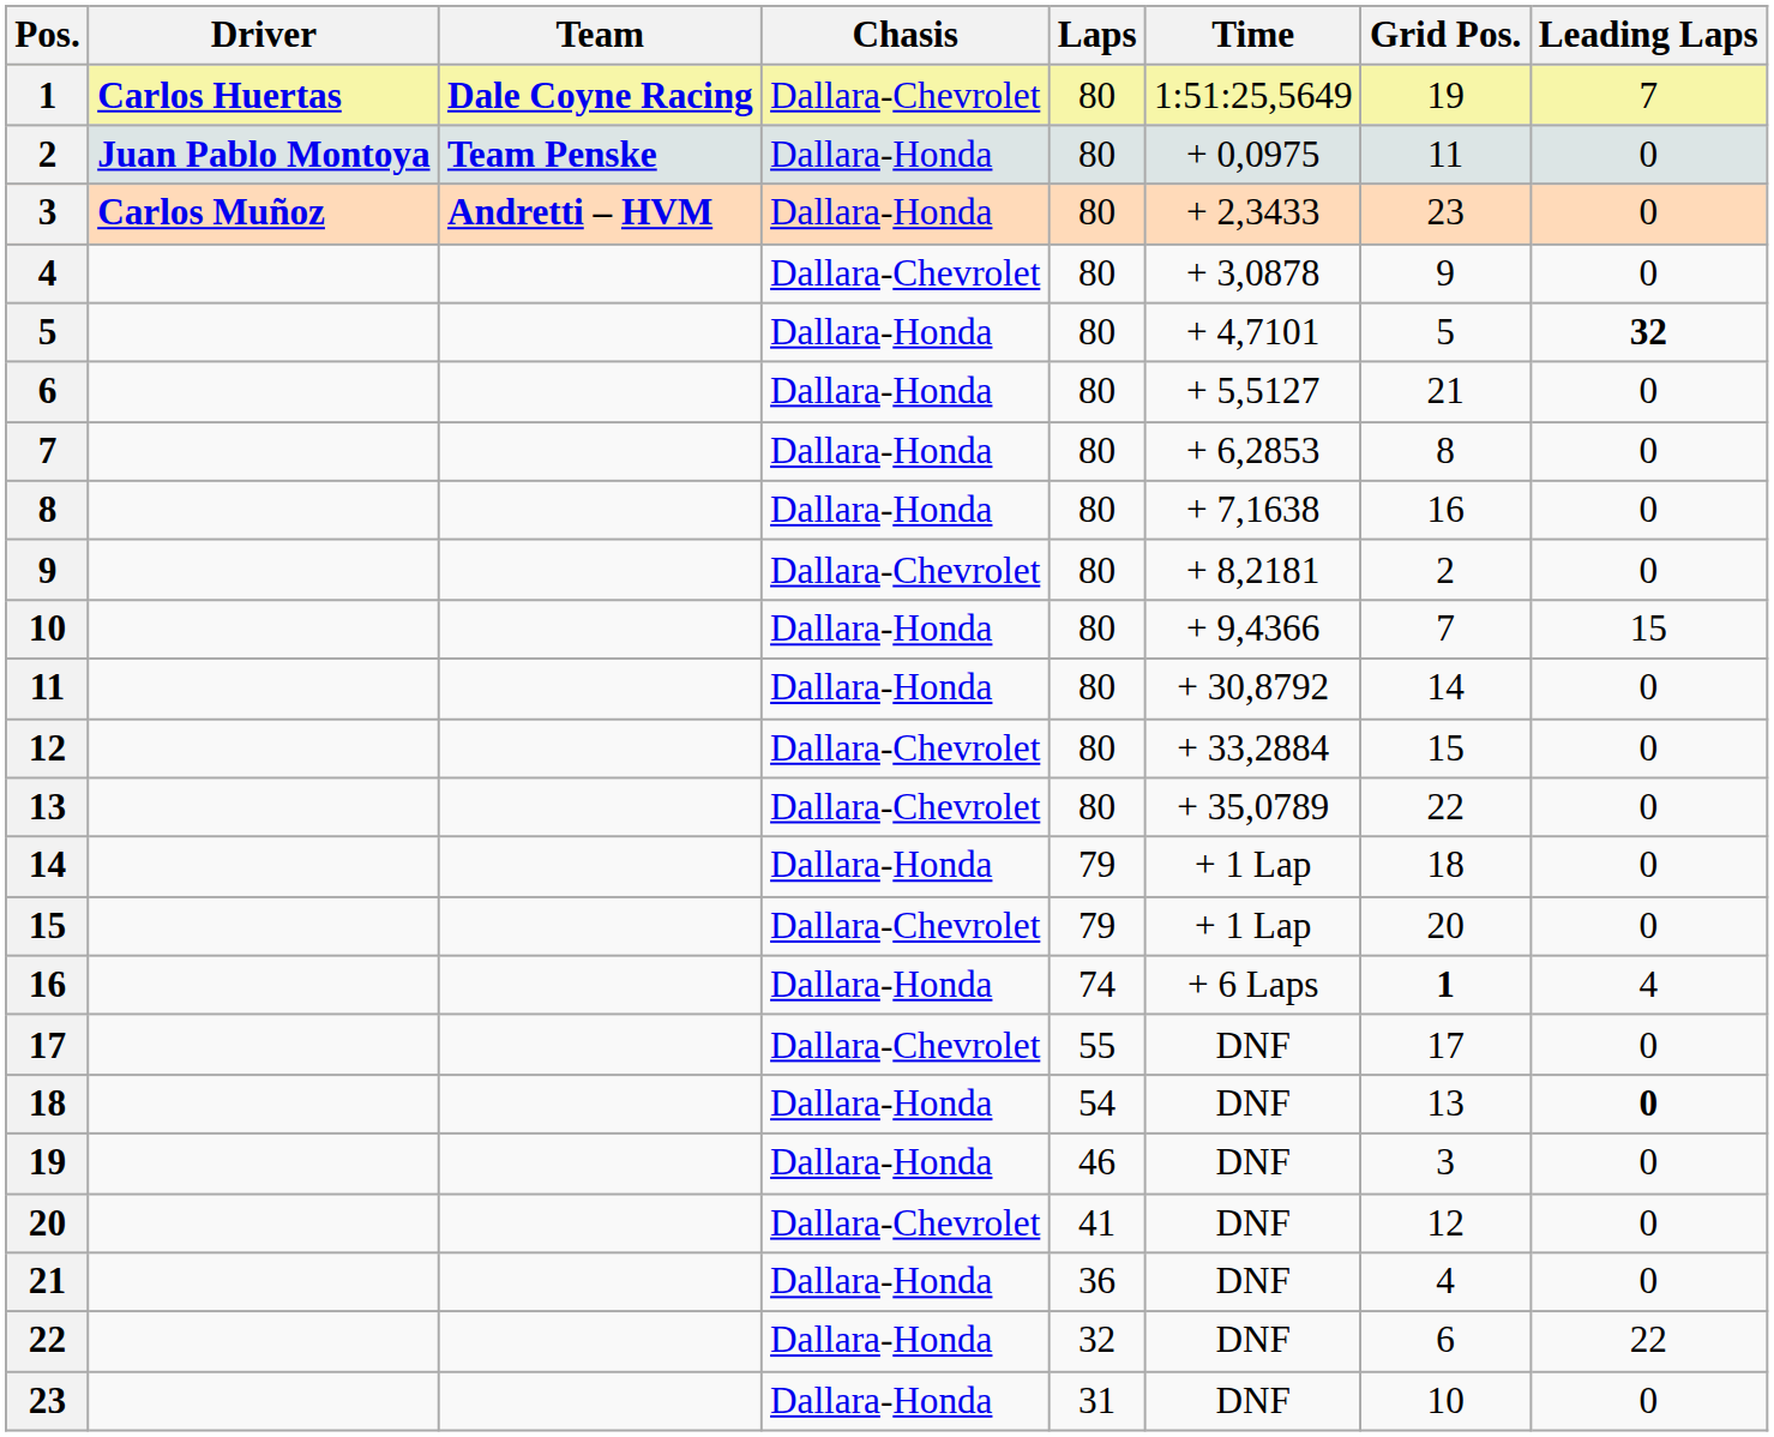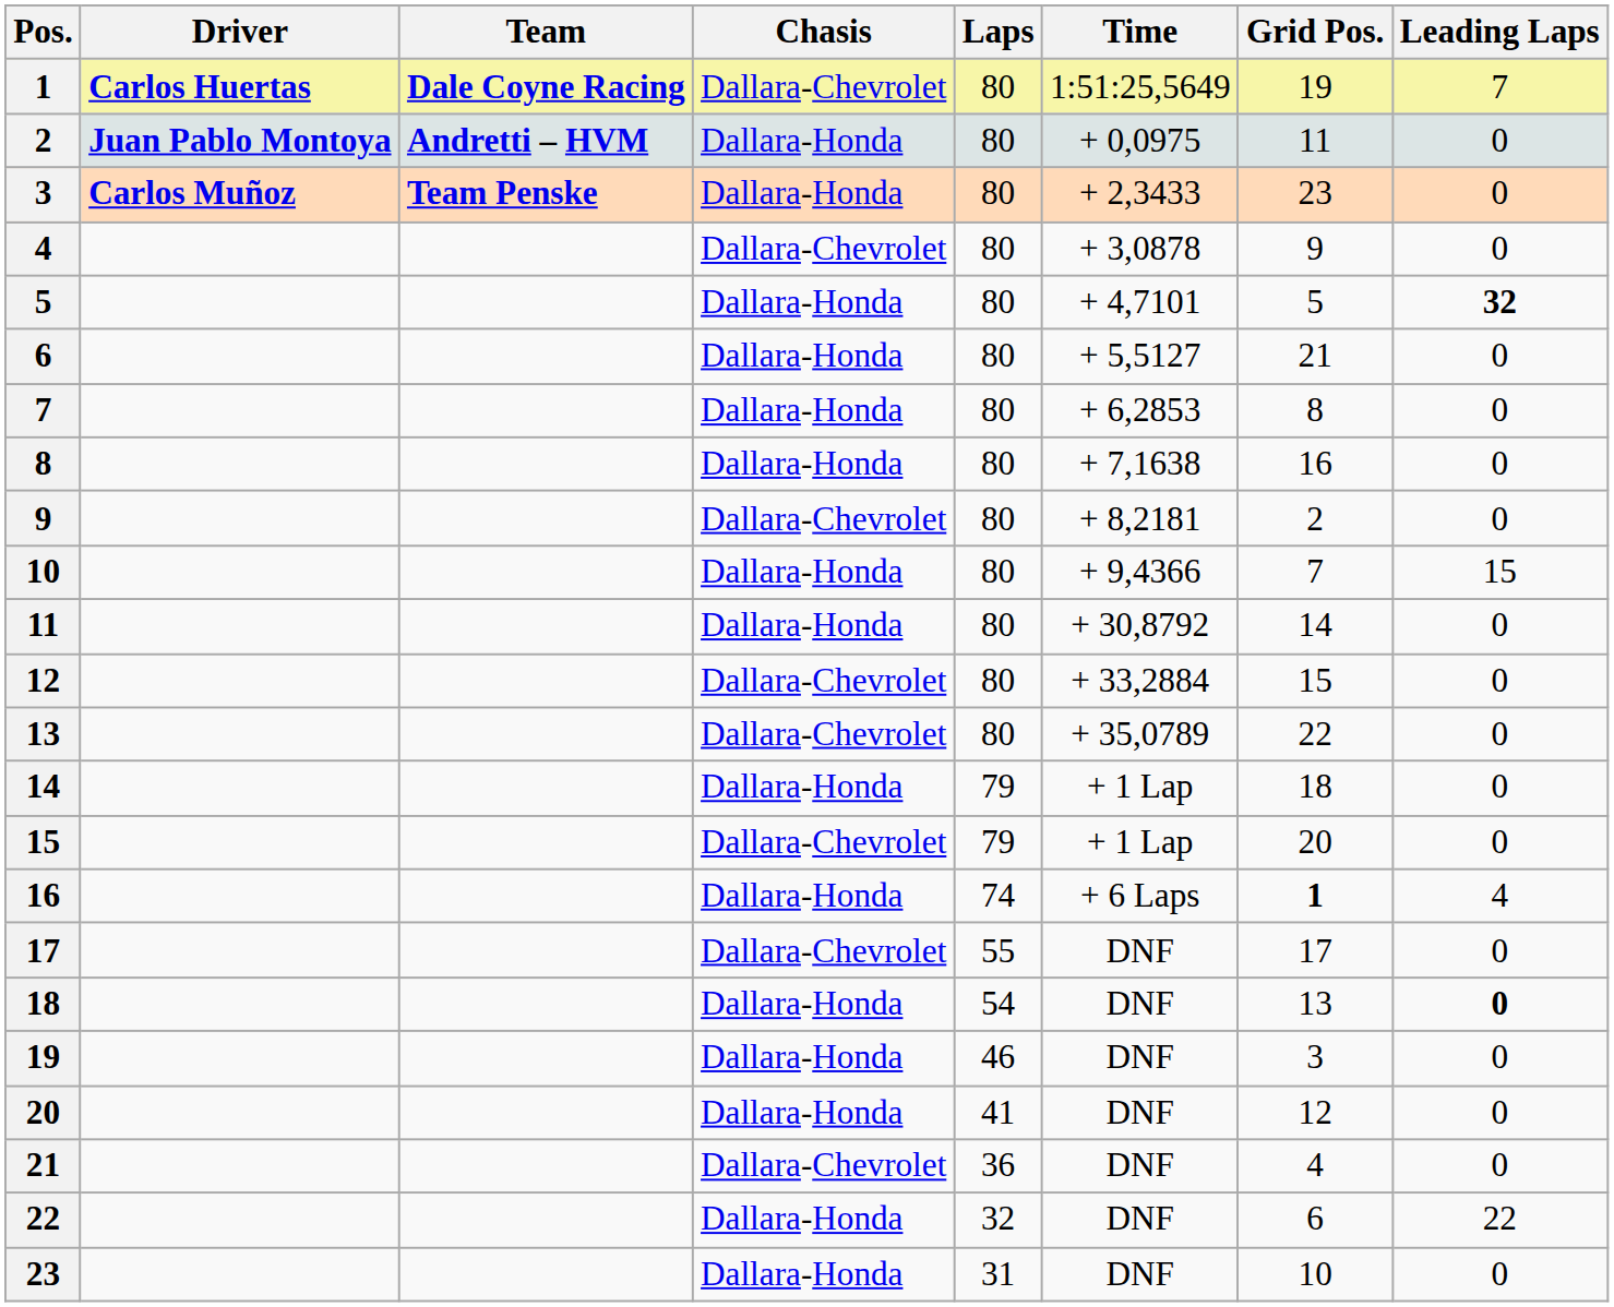row 3 | Team: Team Penske -> Andretti – HVM
row 4 | Team: Andretti – HVM -> Team Penske
row 21 | Chasis: Dallara-Chevrolet -> Dallara-Honda
row 22 | Chasis: Dallara-Honda -> Dallara-Chevrolet
